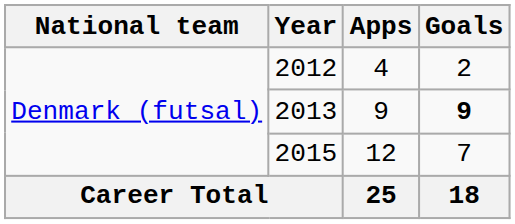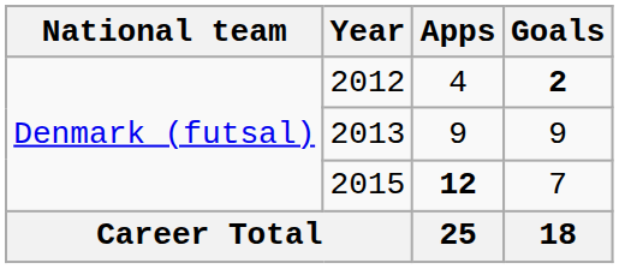2012 | Goals: normal -> bold
2013 | Goals: bold -> normal
2015 | Apps: normal -> bold
